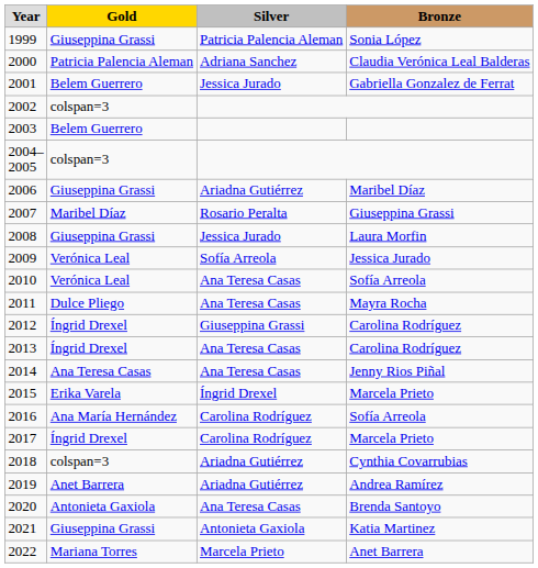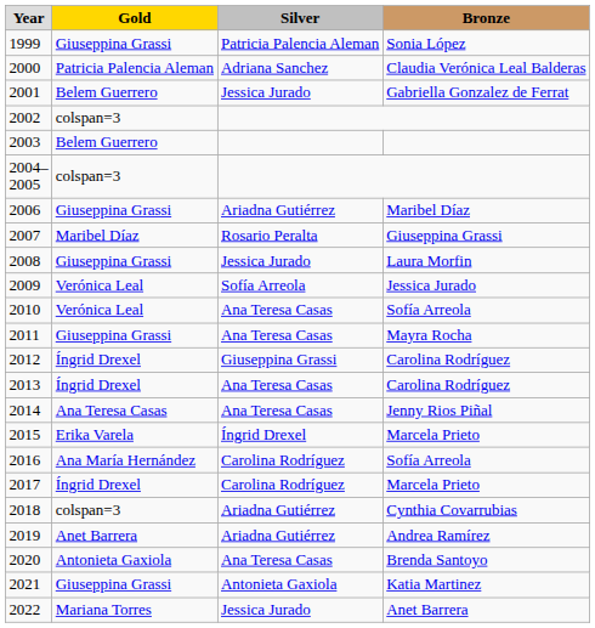2011 | Gold: Dulce Pliego -> Giuseppina Grassi
2022 | Silver: Marcela Prieto -> Jessica Jurado
